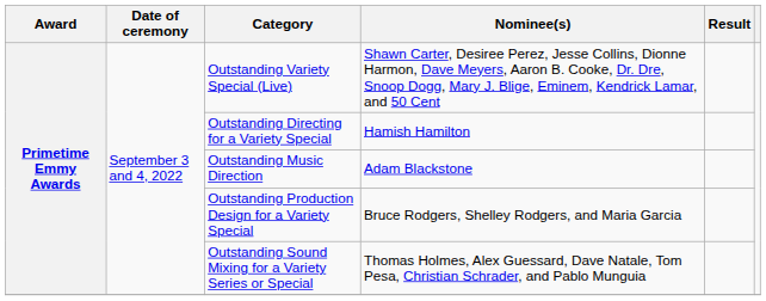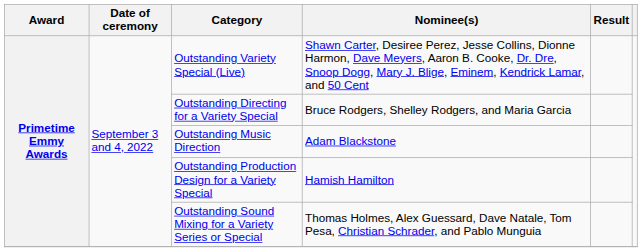Outstanding Directing for a Variety Special | Nominee(s): Hamish Hamilton -> Bruce Rodgers, Shelley Rodgers, and Maria Garcia
Outstanding Production Design for a Variety Special | Nominee(s): Bruce Rodgers, Shelley Rodgers, and Maria Garcia -> Hamish Hamilton
